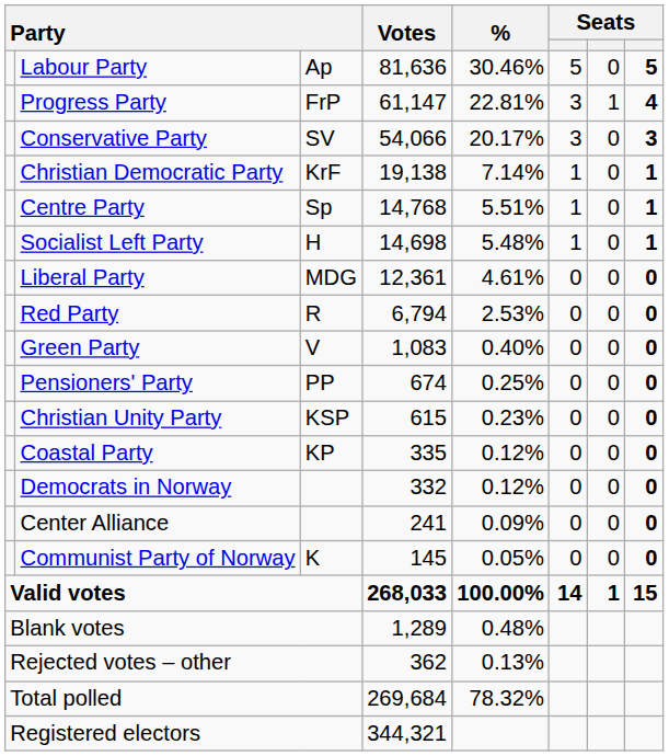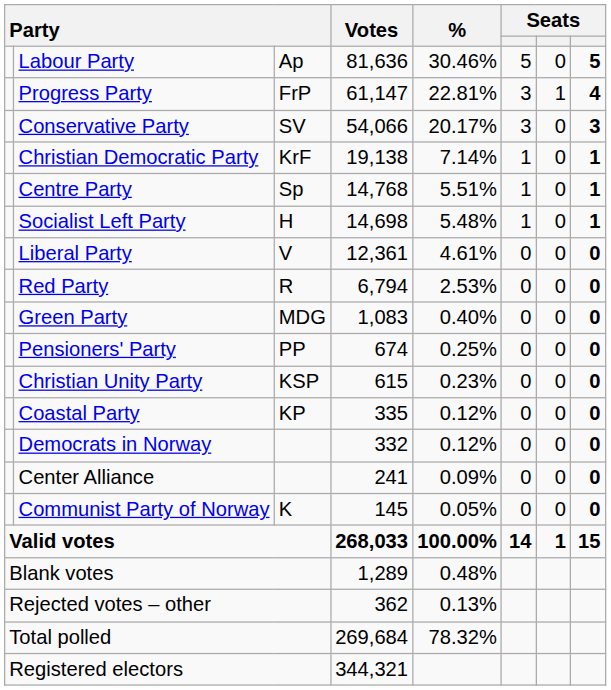Liberal Party | column 3: MDG -> V
Green Party | column 3: V -> MDG
